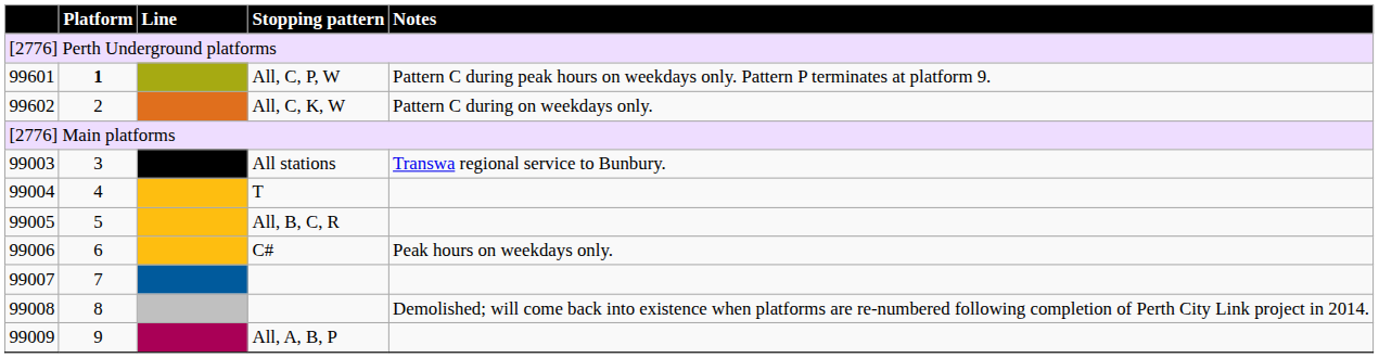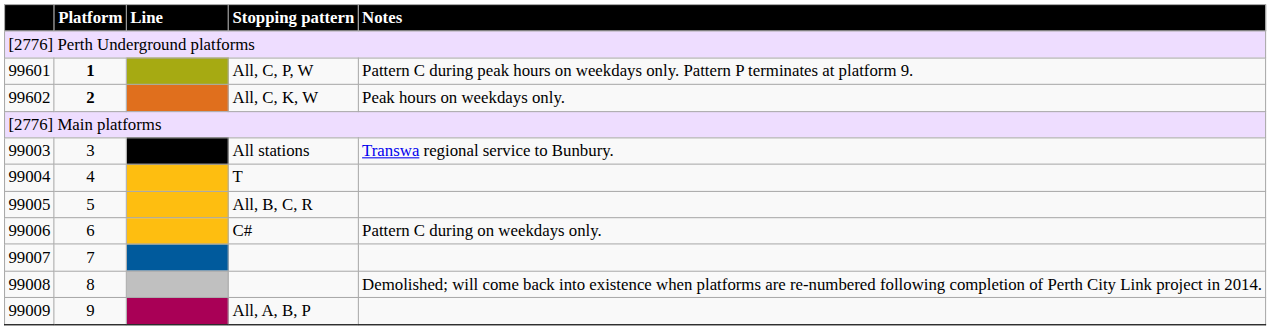All, C, K, W | Platform: normal -> bold
All, C, K, W | Notes: Pattern C during on weekdays only. -> Peak hours on weekdays only.
C# | Notes: Peak hours on weekdays only. -> Pattern C during on weekdays only.
